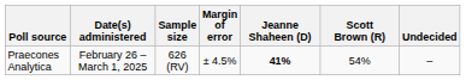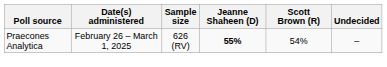- column: Margin of error | ± 4.5%
Praecones Analytica | Jeanne Shaheen (D): 41% -> 55%
